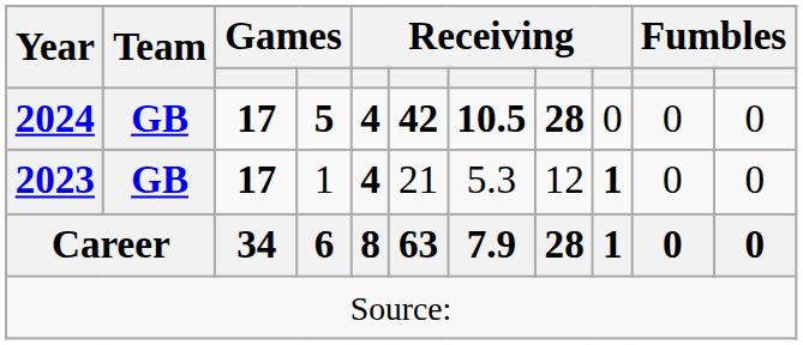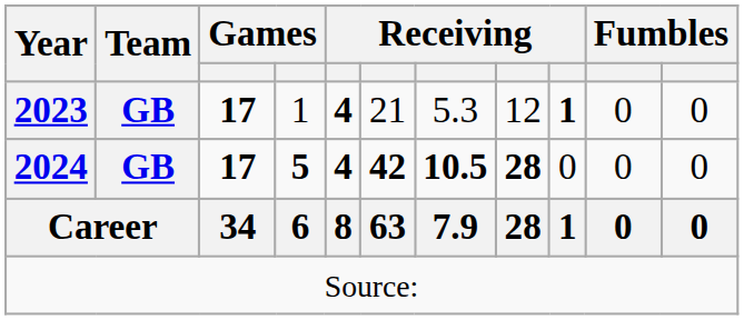rows swapped: 2023 <-> 2024
